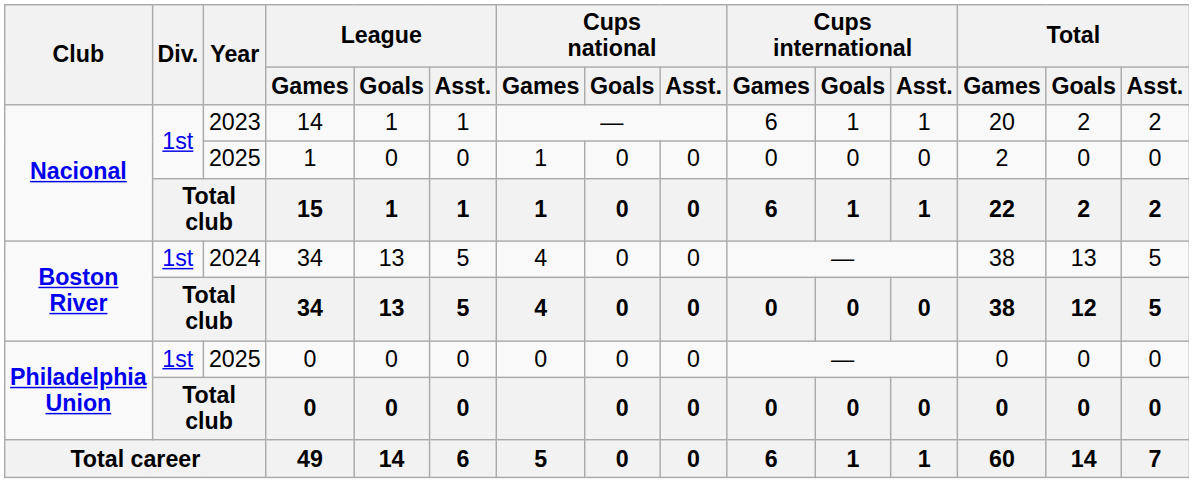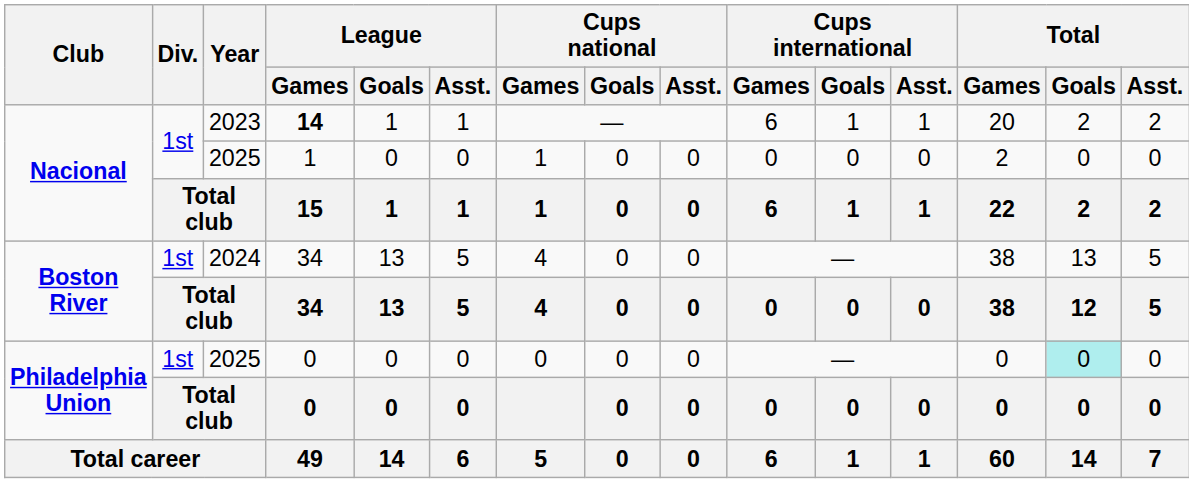row 3 | League / Games: normal -> bold
row 8 | Total / Goals: no background -> paleturquoise background
